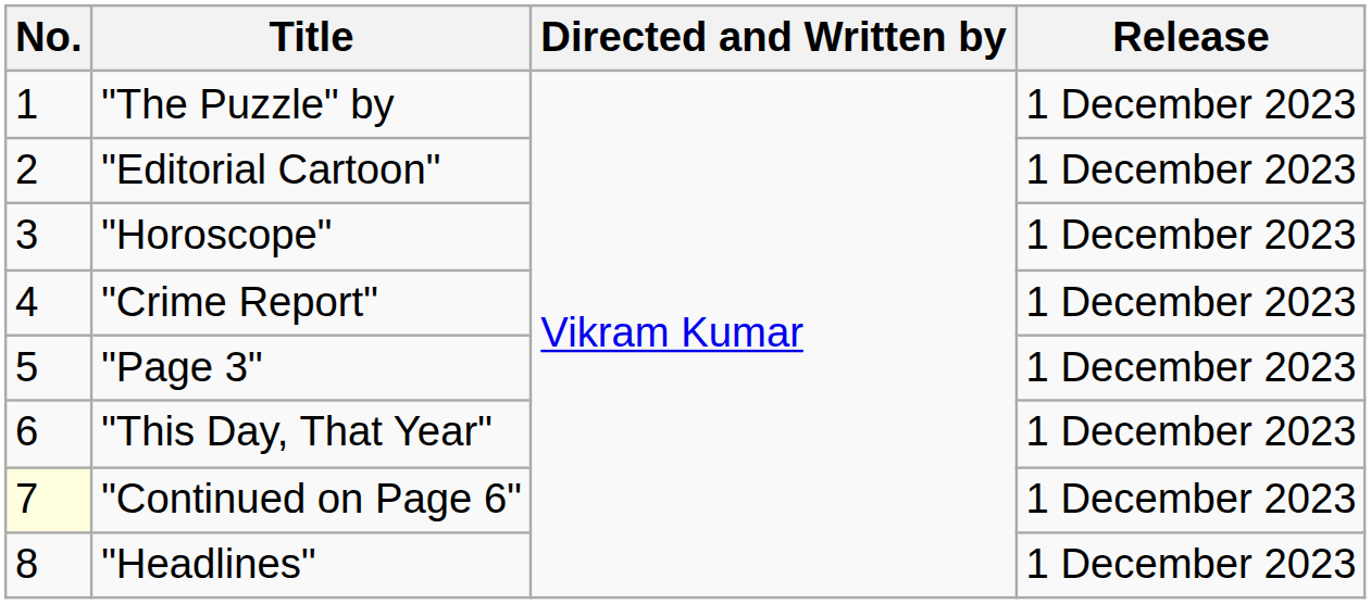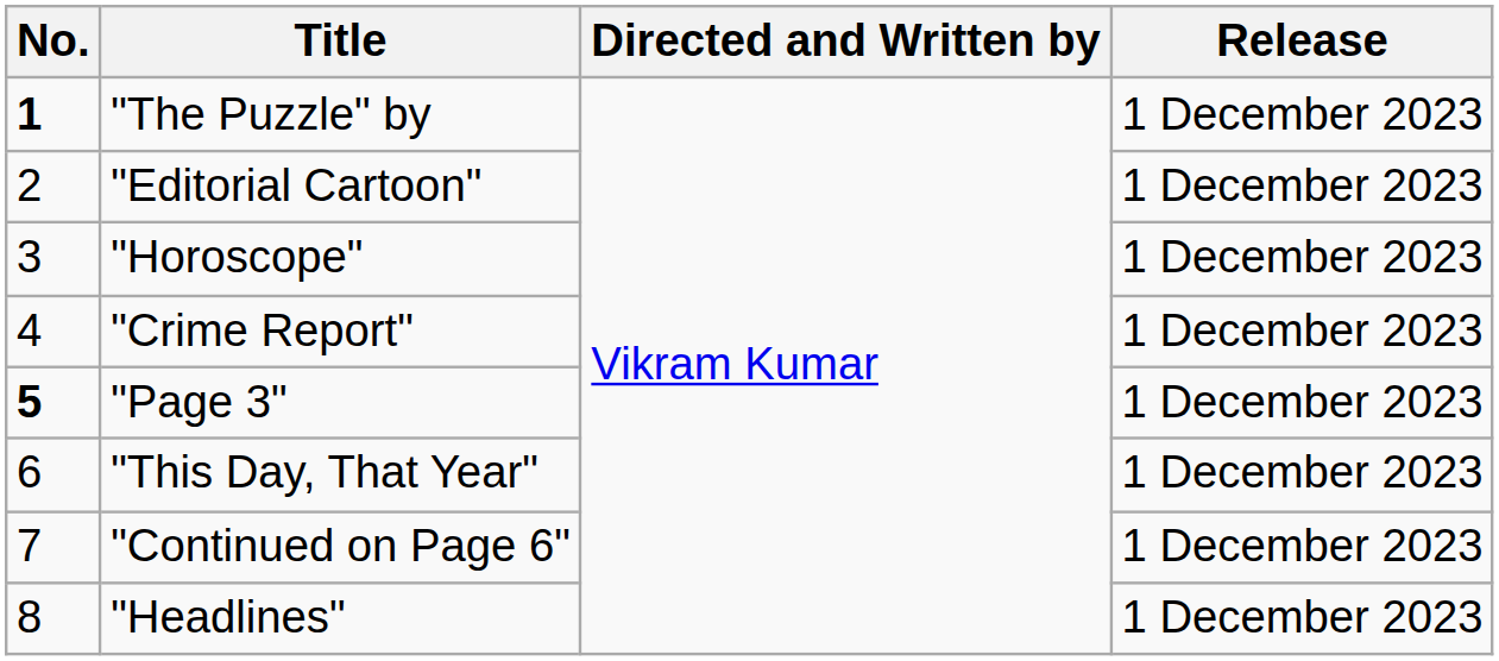"The Puzzle" by | No.: normal -> bold
"Page 3" | No.: normal -> bold
"Continued on Page 6" | No.: lightyellow background -> no background
